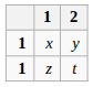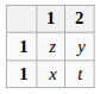row 2 | 1: x -> z
row 3 | 1: z -> x
